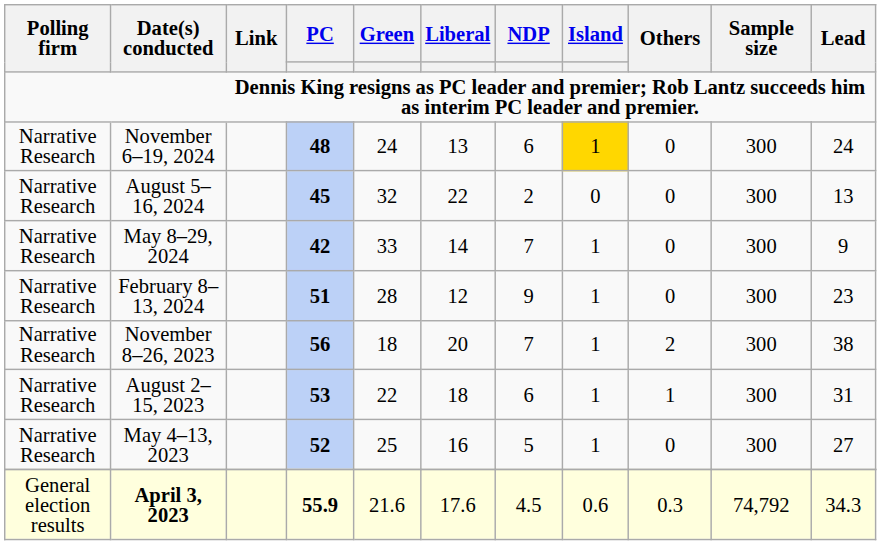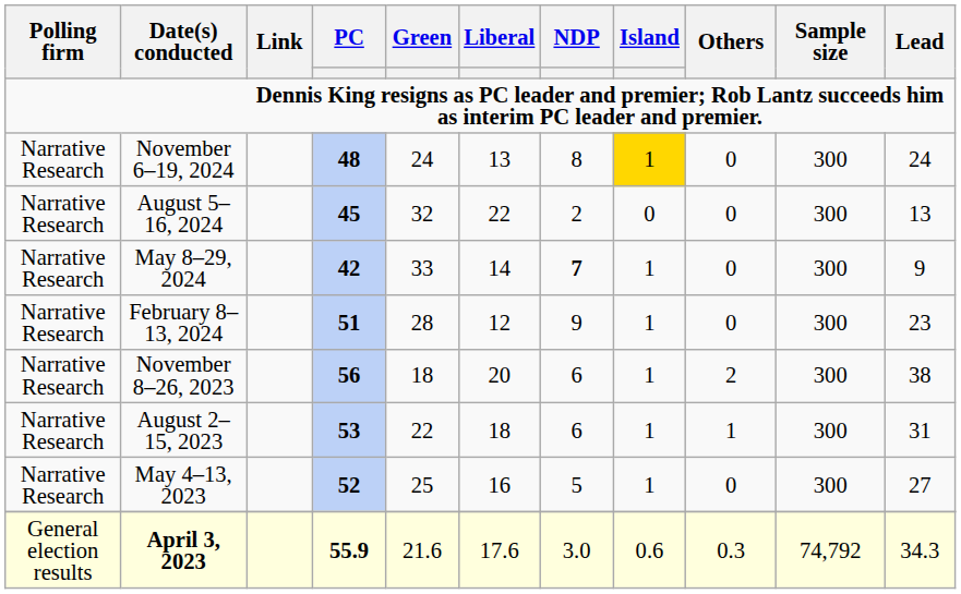November 6–19, 2024 | NDP: 6 -> 8
May 8–29, 2024 | NDP: normal -> bold
November 8–26, 2023 | NDP: 7 -> 6
April 3, 2023 | NDP: 4.5 -> 3.0
